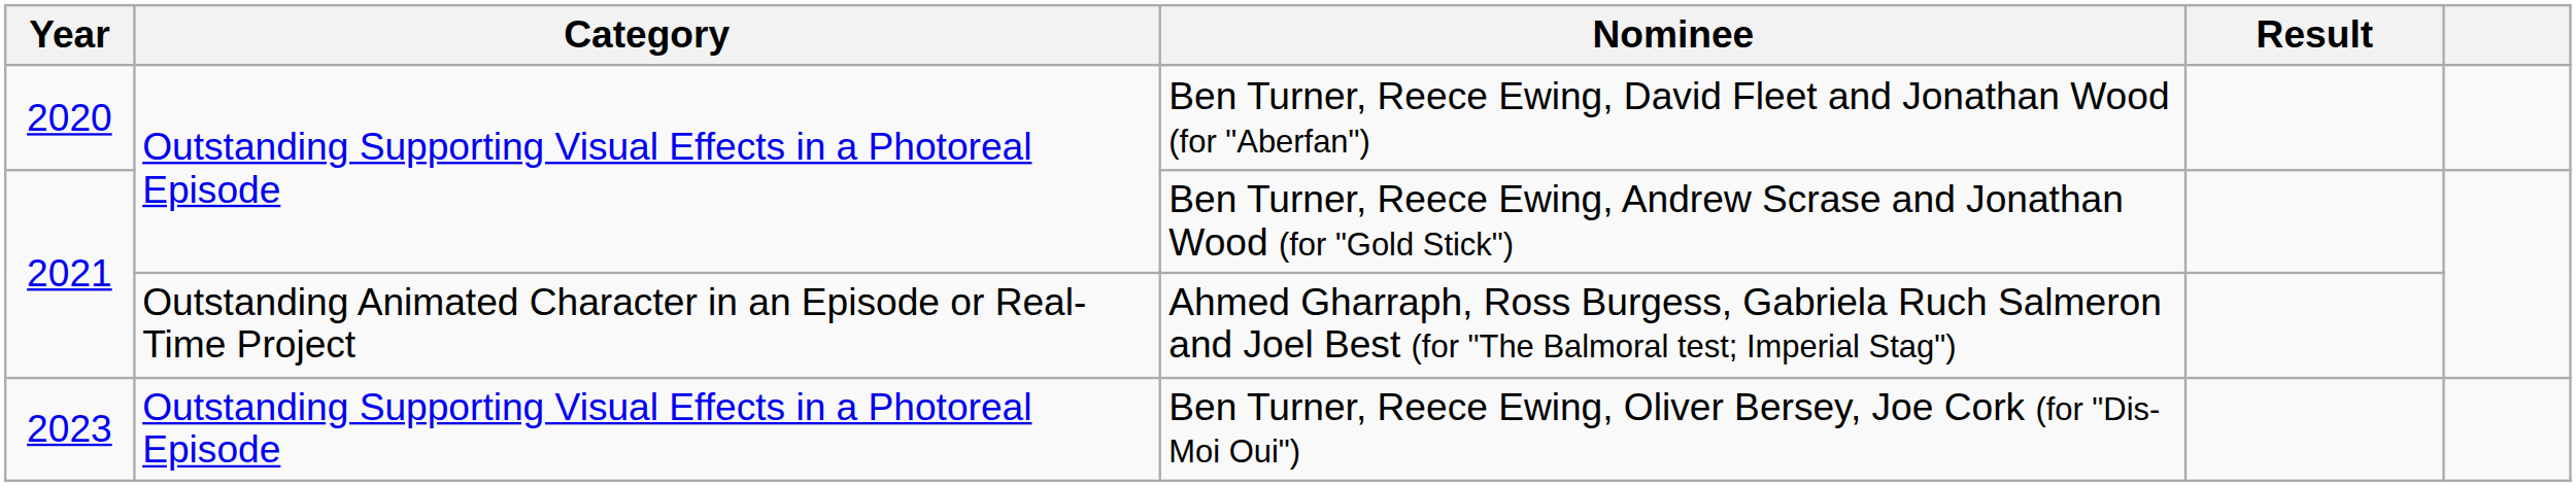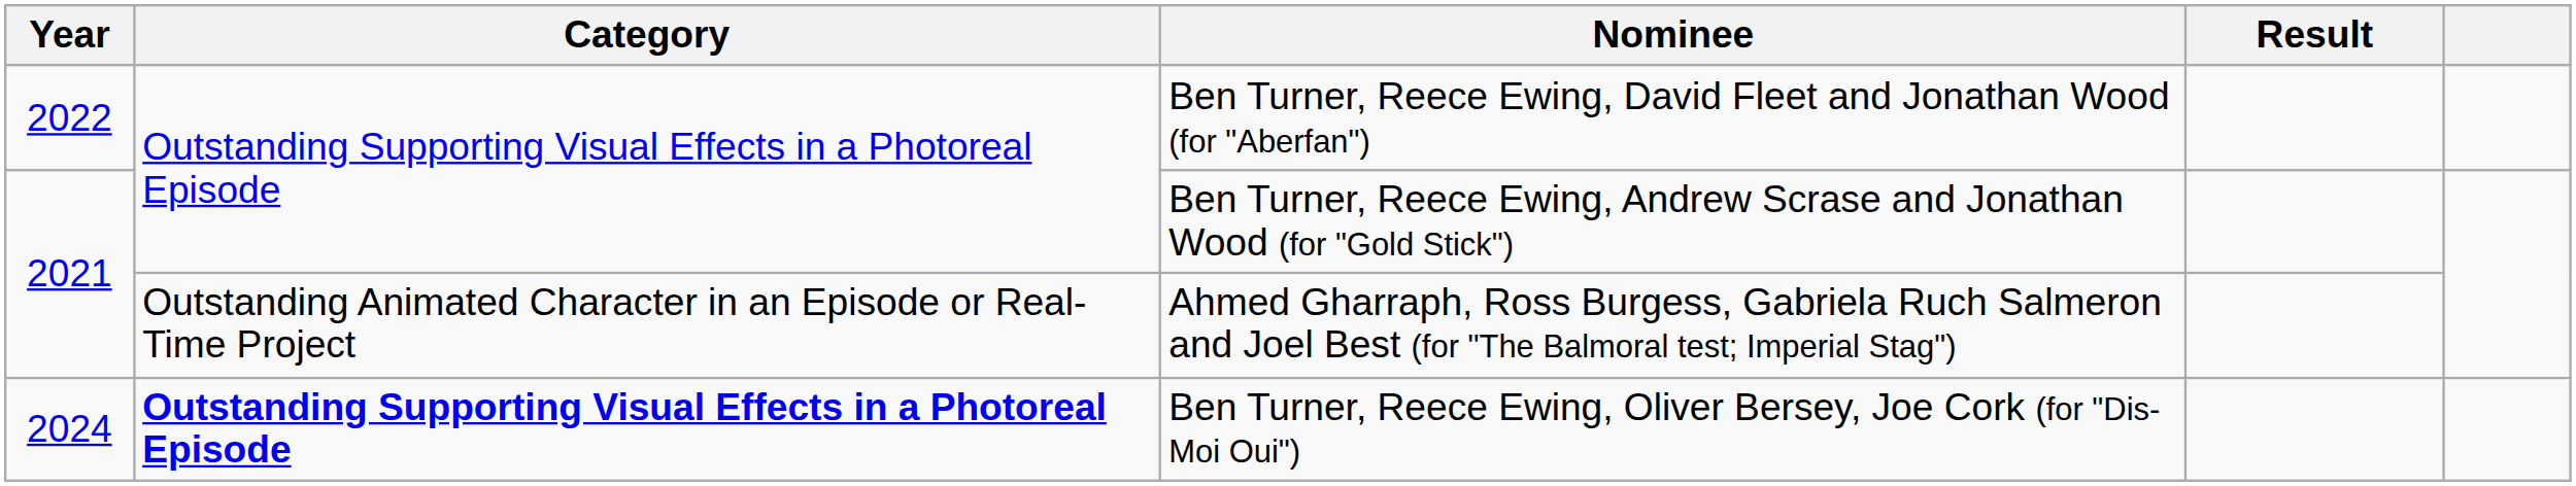row 2 | Year: 2020 -> 2022
row 5 | Year: 2023 -> 2024
row 5 | Category: normal -> bold
